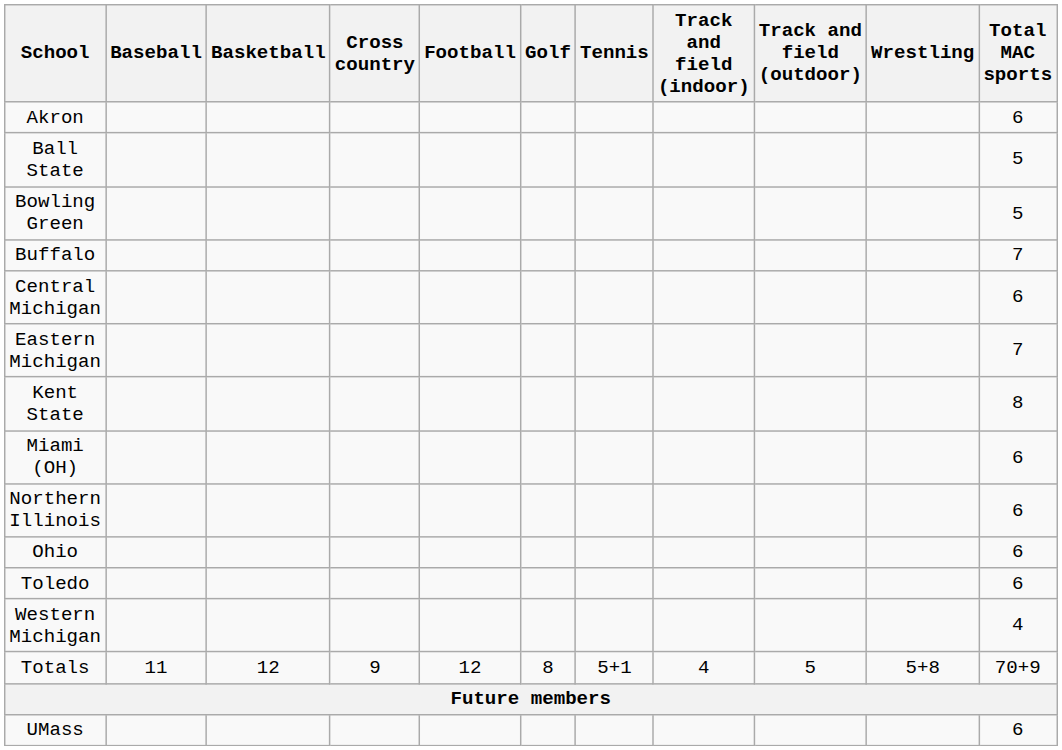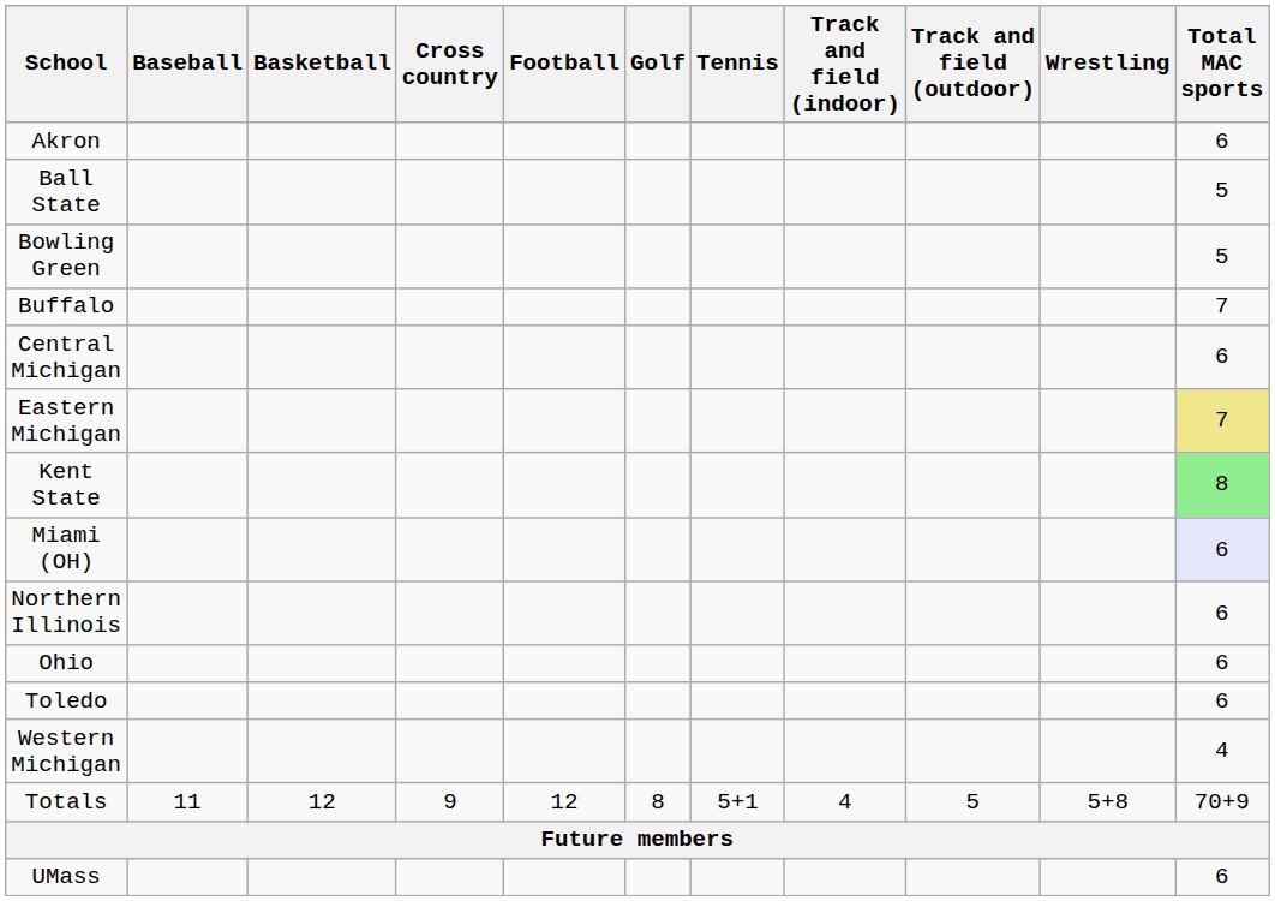Eastern Michigan | Total MAC sports: no background -> khaki background
Kent State | Total MAC sports: no background -> lightgreen background
Miami (OH) | Total MAC sports: no background -> lavender background
